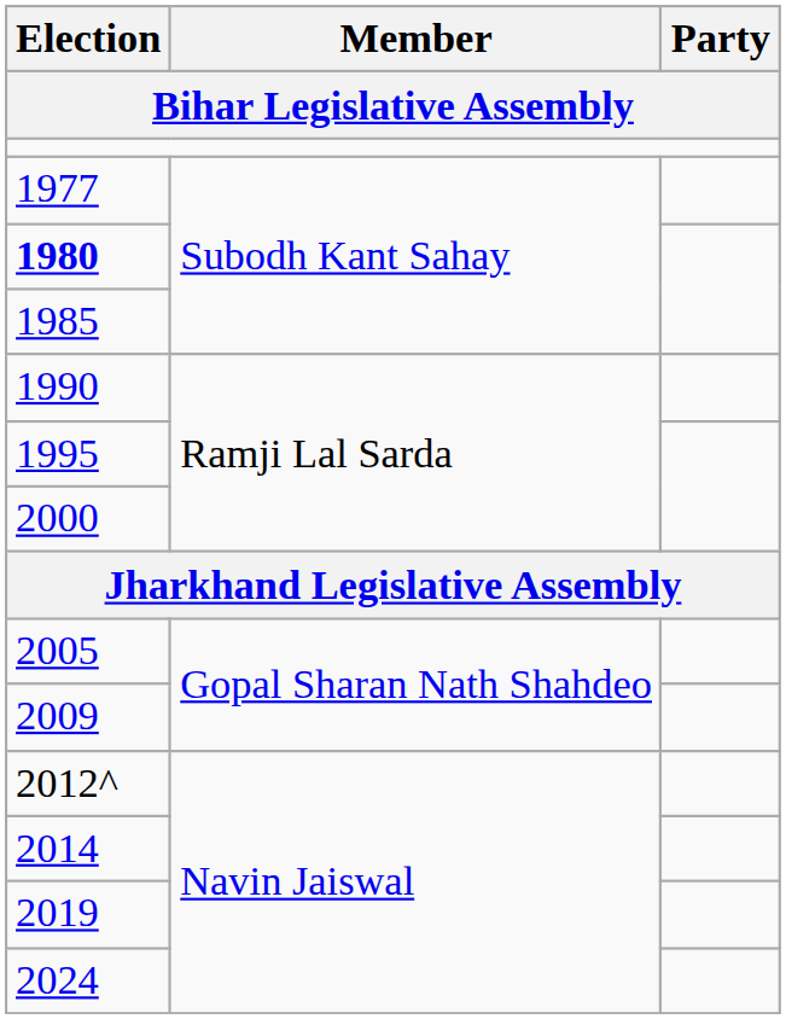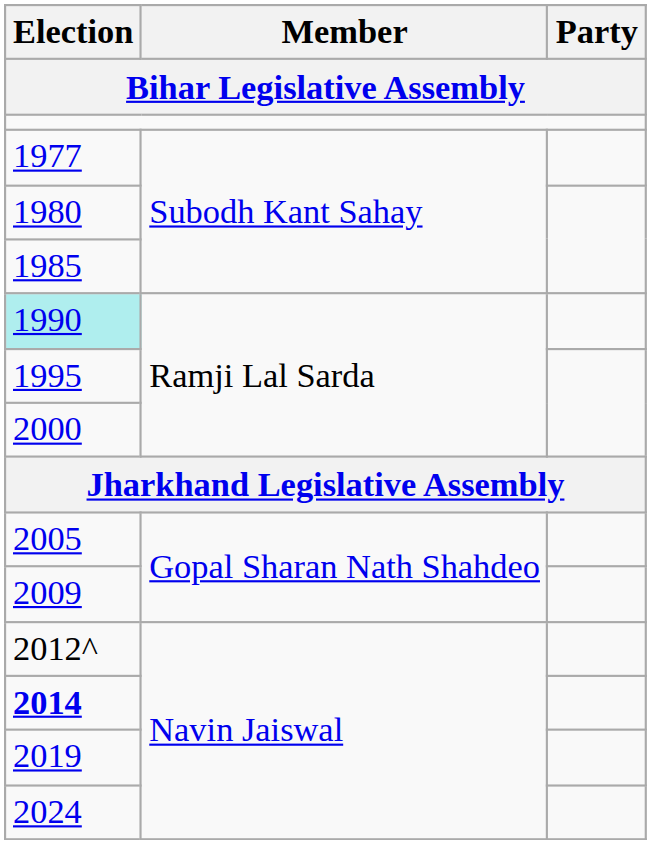1980 | Election: bold -> normal
1990 | Election: no background -> paleturquoise background
2014 | Election: normal -> bold
